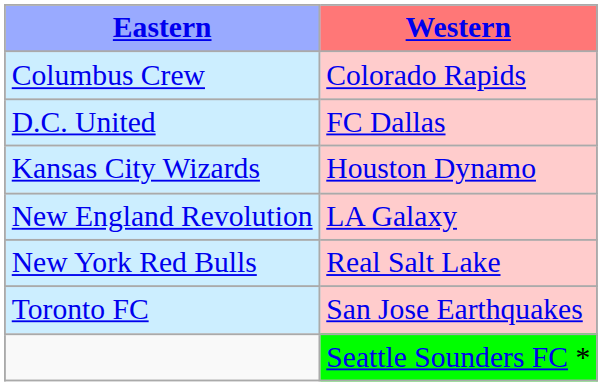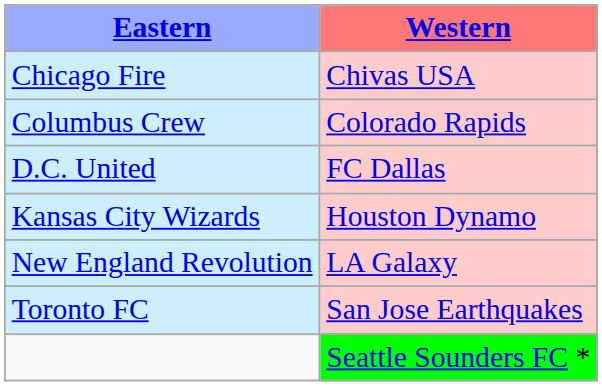+ row: Chicago Fire | Chivas USA
- row: New York Red Bulls | Real Salt Lake
